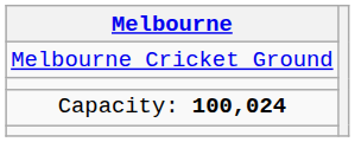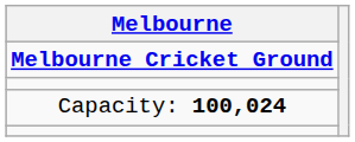row 2 | Melbourne: normal -> bold
